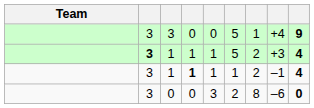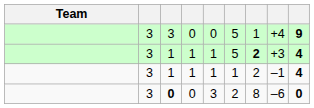row 3 | column 2: bold -> normal
row 3 | column 7: normal -> bold
row 4 | column 4: bold -> normal
row 5 | column 3: normal -> bold
